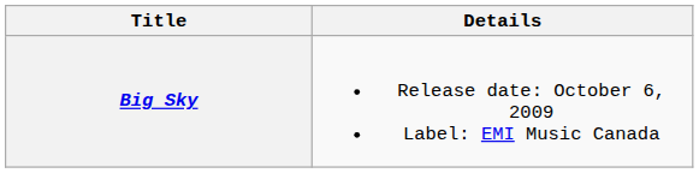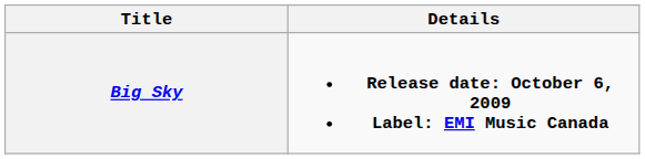Big Sky | Details: normal -> bold
